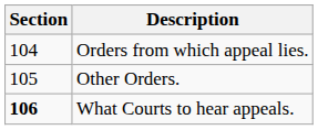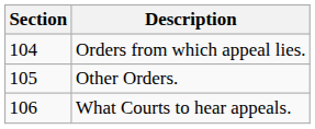What Courts to hear appeals. | Section: bold -> normal
